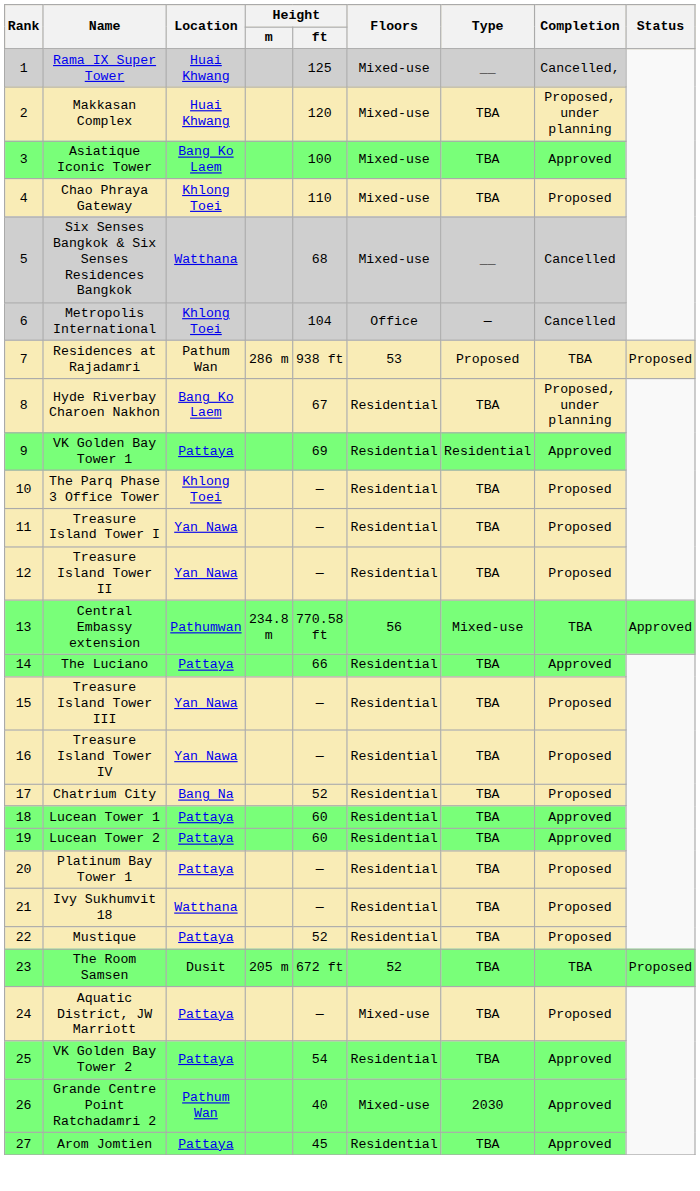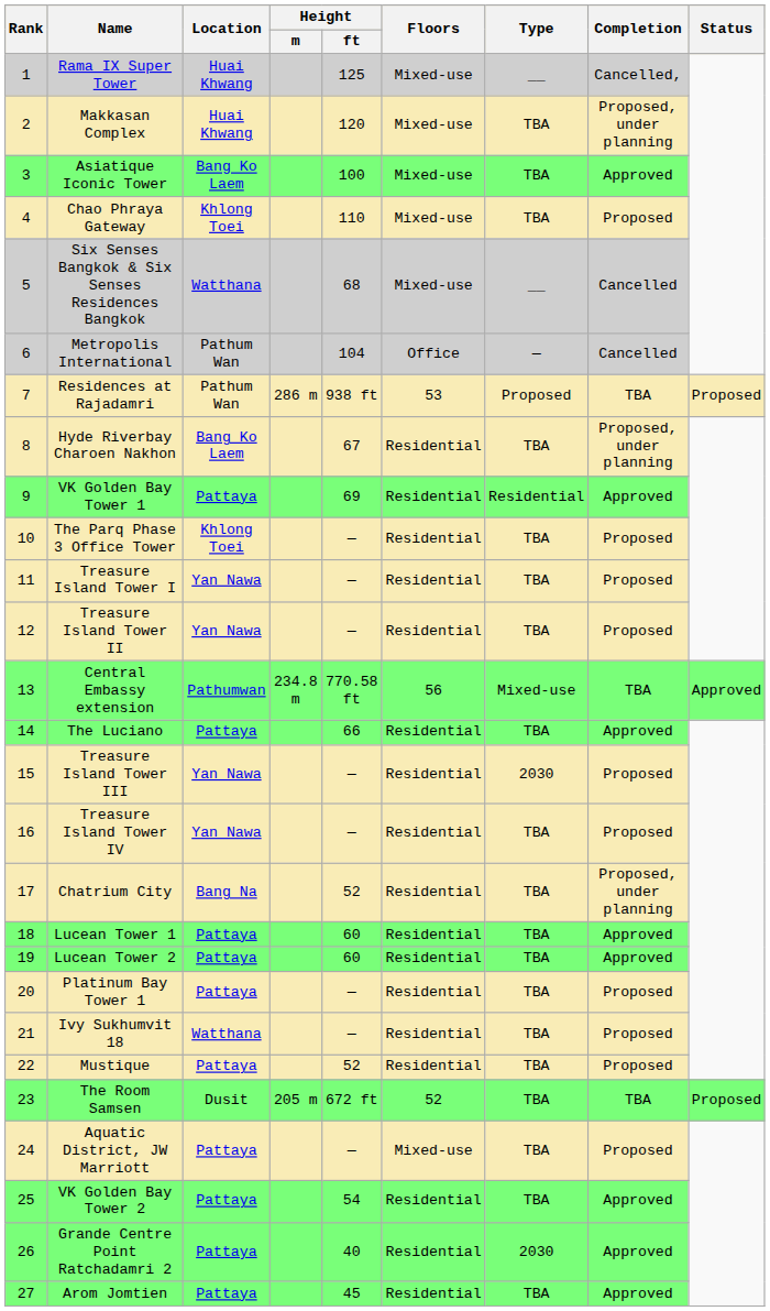Metropolis International | Location: Khlong Toei -> Pathum Wan
Treasure Island Tower III | Type: TBA -> 2030
Chatrium City | Completion: Proposed -> Proposed, under planning
Grande Centre Point Ratchadamri 2 | Location: Pathum Wan -> Pattaya
Grande Centre Point Ratchadamri 2 | Floors: Mixed-use -> Residential
